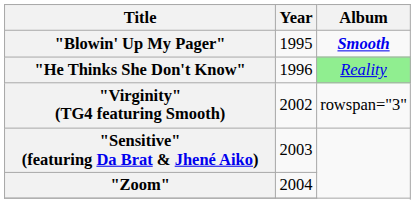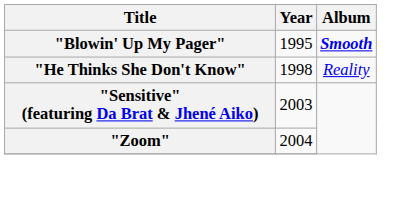"He Thinks She Don't Know" | Year: 1996 -> 1998
"He Thinks She Don't Know" | Album: lightgreen background -> no background
- row: "Virginity" (TG4 featuring Smooth) | 2002 | rowspan="3"
